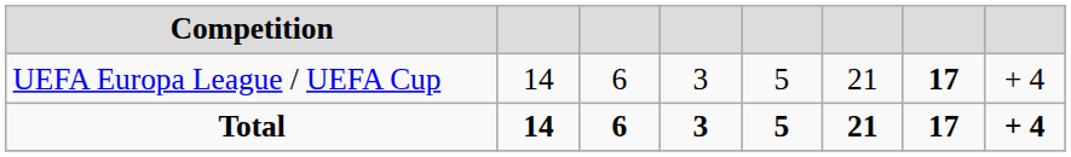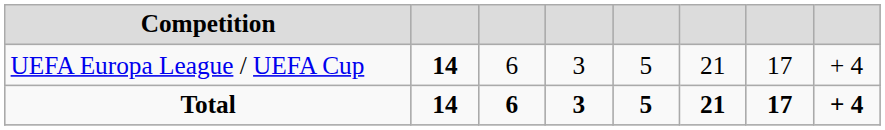UEFA Europa League / UEFA Cup | column 2: normal -> bold
UEFA Europa League / UEFA Cup | column 7: bold -> normal
